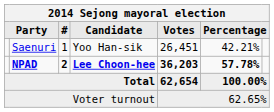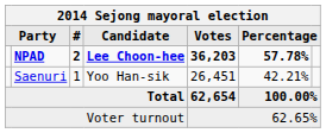rows swapped: NPAD <-> Saenuri
